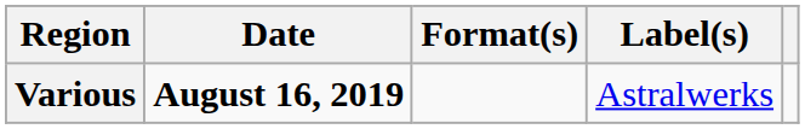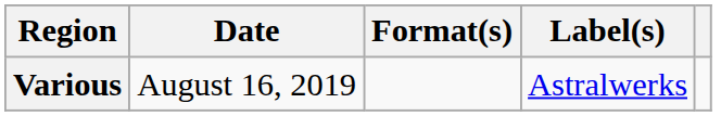Various | Date: bold -> normal
